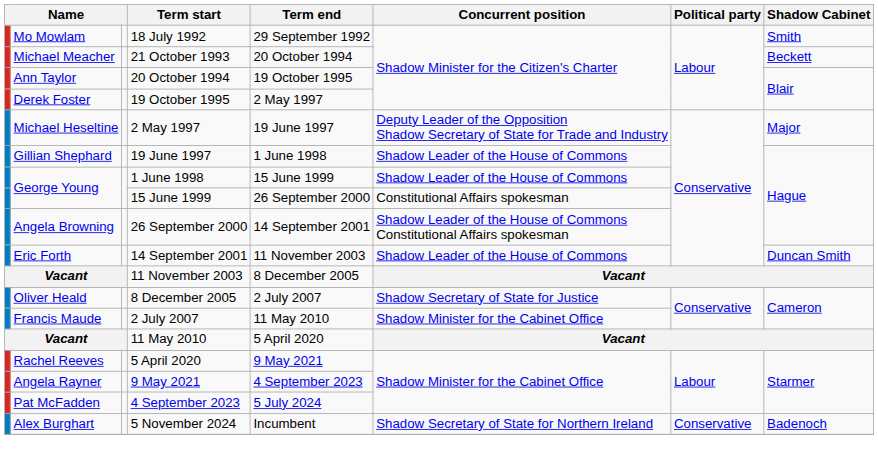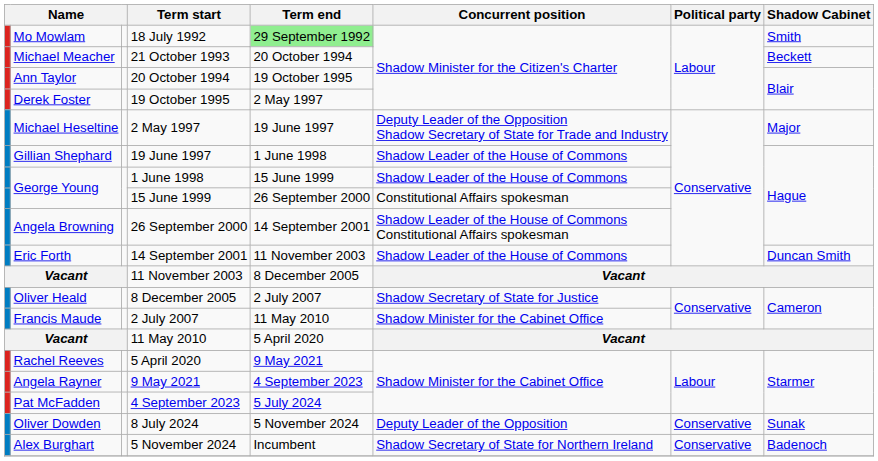18 July 1992 | Term end: no background -> lightgreen background
+ row: Oliver Dowden | 8 July 2024 | 5 November 2024 | Deputy Leader of the Opposition | Conservative | Sunak
